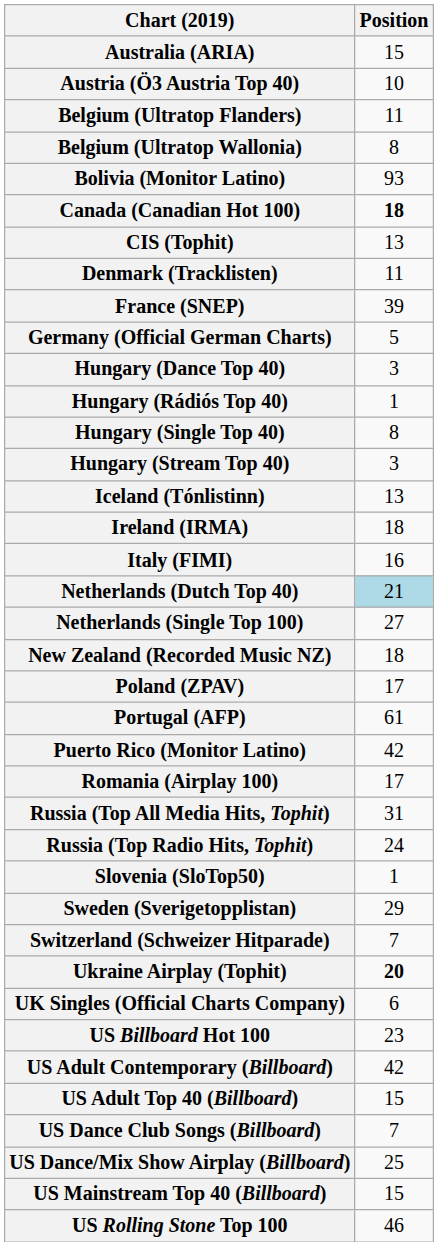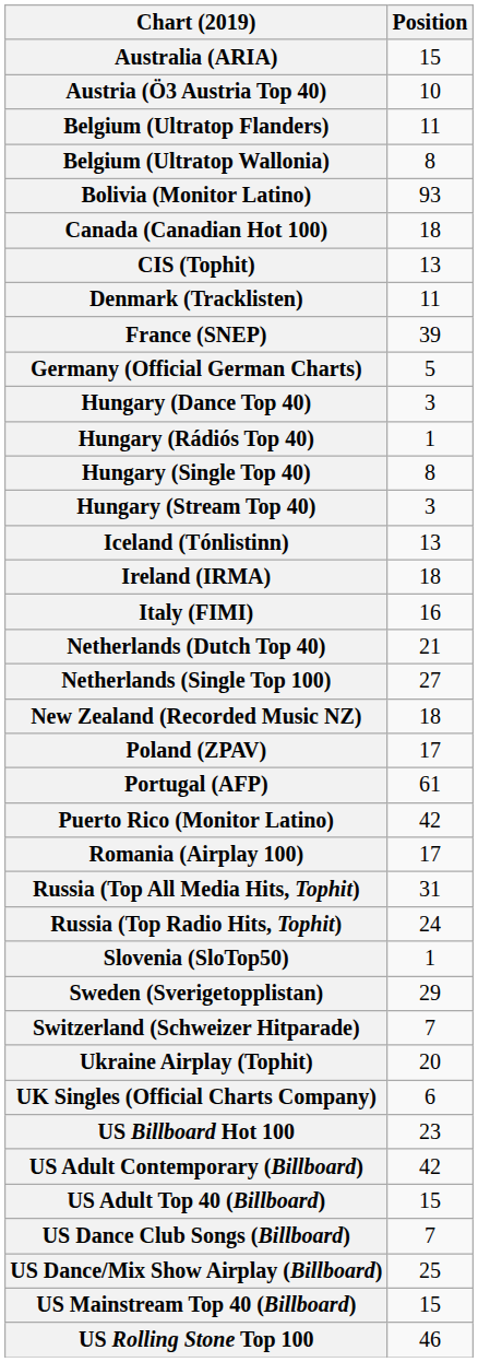Canada (Canadian Hot 100) | Position: bold -> normal
Netherlands (Dutch Top 40) | Position: lightblue background -> no background
Ukraine Airplay (Tophit) | Position: bold -> normal
